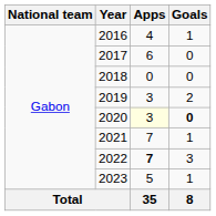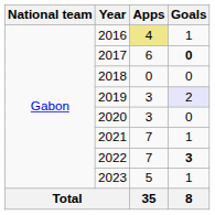2016 | Apps: no background -> khaki background
2017 | Goals: normal -> bold
2019 | Goals: no background -> lavender background
2020 | Apps: lightyellow background -> no background
2020 | Goals: bold -> normal
2022 | Apps: bold -> normal
2022 | Goals: normal -> bold
